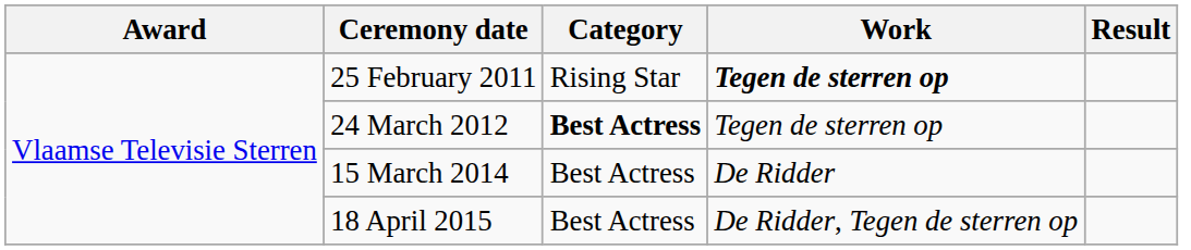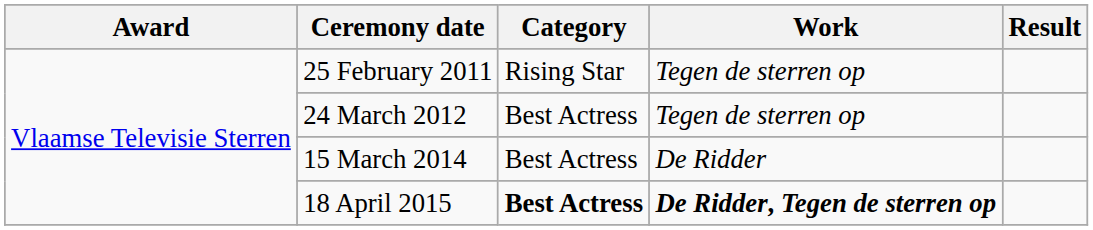25 February 2011 | Work: bold -> normal
24 March 2012 | Category: bold -> normal
18 April 2015 | Category: normal -> bold
18 April 2015 | Work: normal -> bold
